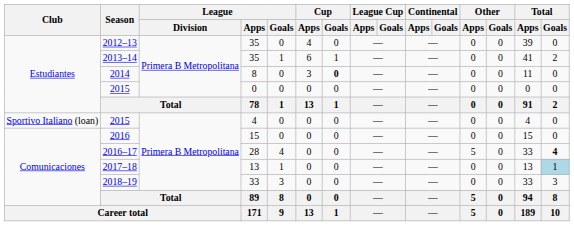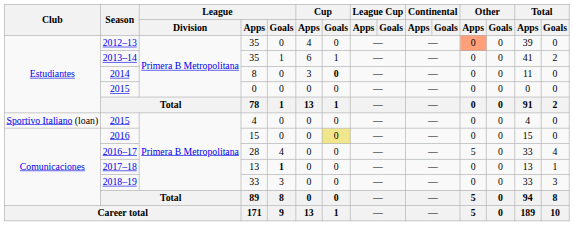2012–13 | Other / Apps: no background -> lightsalmon background
2016 | Cup / Goals: no background -> khaki background
2016–17 | Total / Goals: bold -> normal
2017–18 | League / Goals: normal -> bold
2017–18 | Total / Goals: lightblue background -> no background
